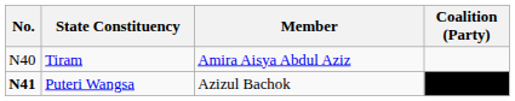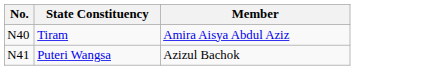- column: Coalition (Party)
Puteri Wangsa | No.: bold -> normal
